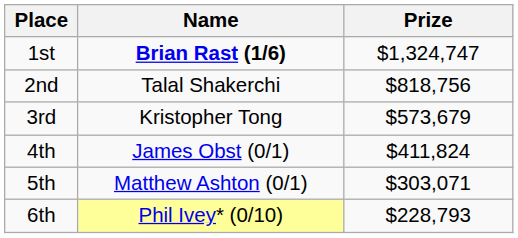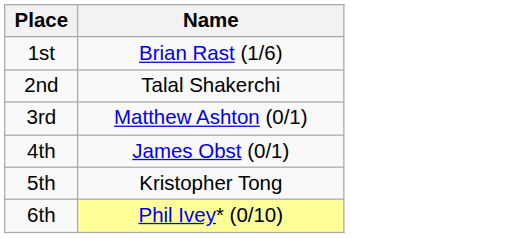- column: Prize | $1,324,747 | $818,756 | $573,679 | $411,824 | $303,071 | $228,793
1st | Name: bold -> normal
3rd | Name: Kristopher Tong -> Matthew Ashton (0/1)
5th | Name: Matthew Ashton (0/1) -> Kristopher Tong
